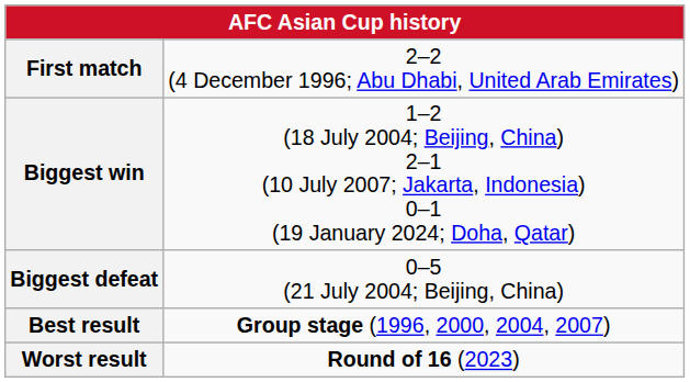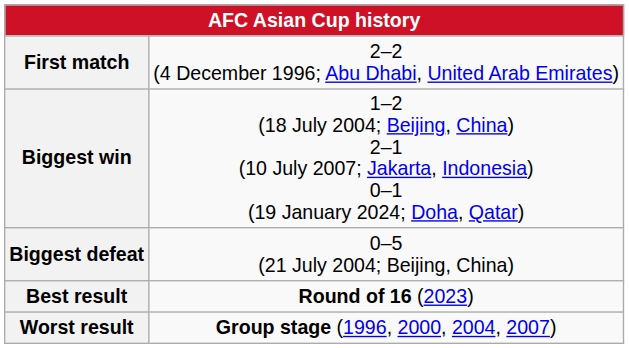Best result | column 2: Group stage (1996, 2000, 2004, 2007) -> Round of 16 (2023)
Worst result | column 2: Round of 16 (2023) -> Group stage (1996, 2000, 2004, 2007)
